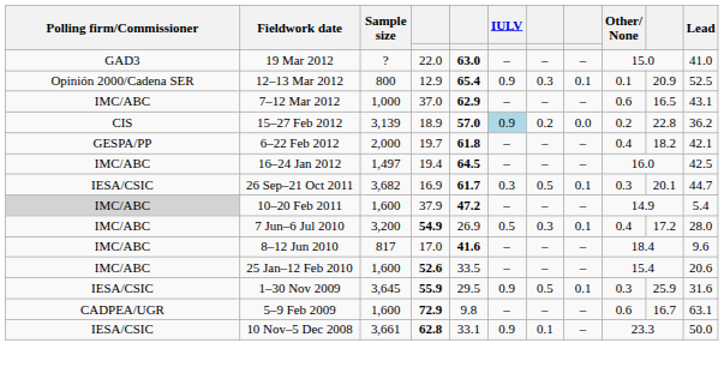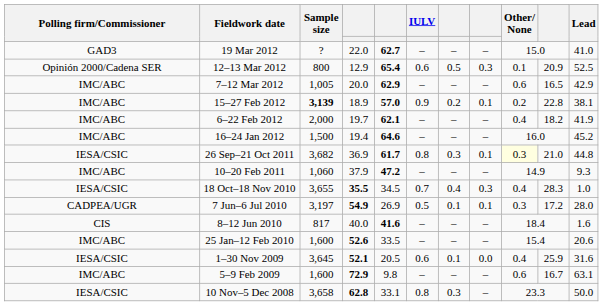19 Mar 2012 | column 5: 63.0 -> 62.7
12–13 Mar 2012 | IULV: 0.9 -> 0.6
12–13 Mar 2012 | column 7: 0.3 -> 0.5
12–13 Mar 2012 | column 8: 0.1 -> 0.3
7–12 Mar 2012 | Sample size: 1,000 -> 1,005
7–12 Mar 2012 | column 4: 37.0 -> 20.0
7–12 Mar 2012 | Lead: 43.1 -> 42.9
15–27 Feb 2012 | Polling firm/Commissioner: CIS -> IMC/ABC
15–27 Feb 2012 | Sample size: normal -> bold
15–27 Feb 2012 | IULV: lightblue background -> no background
15–27 Feb 2012 | column 8: 0.0 -> 0.1
15–27 Feb 2012 | Lead: 36.2 -> 38.1
6–22 Feb 2012 | Polling firm/Commissioner: GESPA/PP -> IMC/ABC
6–22 Feb 2012 | column 5: 61.8 -> 62.1
6–22 Feb 2012 | Lead: 42.1 -> 41.9
16–24 Jan 2012 | Sample size: 1,497 -> 1,500
16–24 Jan 2012 | column 5: 64.5 -> 64.6
16–24 Jan 2012 | Lead: 42.5 -> 45.2
26 Sep–21 Oct 2011 | column 4: 16.9 -> 36.9
26 Sep–21 Oct 2011 | IULV: 0.3 -> 0.8
26 Sep–21 Oct 2011 | column 7: 0.5 -> 0.3
26 Sep–21 Oct 2011 | Other/ None: no background -> lightyellow background
26 Sep–21 Oct 2011 | column 10: 20.1 -> 21.0
26 Sep–21 Oct 2011 | Lead: 44.7 -> 44.8
10–20 Feb 2011 | Polling firm/Commissioner: lightgrey background -> no background
10–20 Feb 2011 | Sample size: 1,600 -> 1,060
10–20 Feb 2011 | Lead: 5.4 -> 9.3
+ row: IESA/CSIC | 18 Oct–18 Nov 2010 | 3,655 | 35.5 | 34.5 | 0.7 | 0.4 | 0.3 | 0.4 | 28.3 | 1.0
7 Jun–6 Jul 2010 | Polling firm/Commissioner: IMC/ABC -> CADPEA/UGR
7 Jun–6 Jul 2010 | Sample size: 3,200 -> 3,197
7 Jun–6 Jul 2010 | column 7: 0.3 -> 0.1
7 Jun–6 Jul 2010 | Other/ None: 0.4 -> 0.3
8–12 Jun 2010 | Polling firm/Commissioner: IMC/ABC -> CIS
8–12 Jun 2010 | column 4: 17.0 -> 40.0
8–12 Jun 2010 | Lead: 9.6 -> 1.6
1–30 Nov 2009 | column 4: 55.9 -> 52.1
1–30 Nov 2009 | column 5: 29.5 -> 20.5
1–30 Nov 2009 | IULV: 0.9 -> 0.6
1–30 Nov 2009 | column 7: 0.5 -> 0.1
1–30 Nov 2009 | column 8: 0.1 -> 0.0
1–30 Nov 2009 | Other/ None: 0.3 -> 0.4
5–9 Feb 2009 | Polling firm/Commissioner: CADPEA/UGR -> IMC/ABC
10 Nov–5 Dec 2008 | Sample size: 3,661 -> 3,658
10 Nov–5 Dec 2008 | IULV: 0.9 -> 0.8
10 Nov–5 Dec 2008 | column 7: 0.1 -> 0.3
